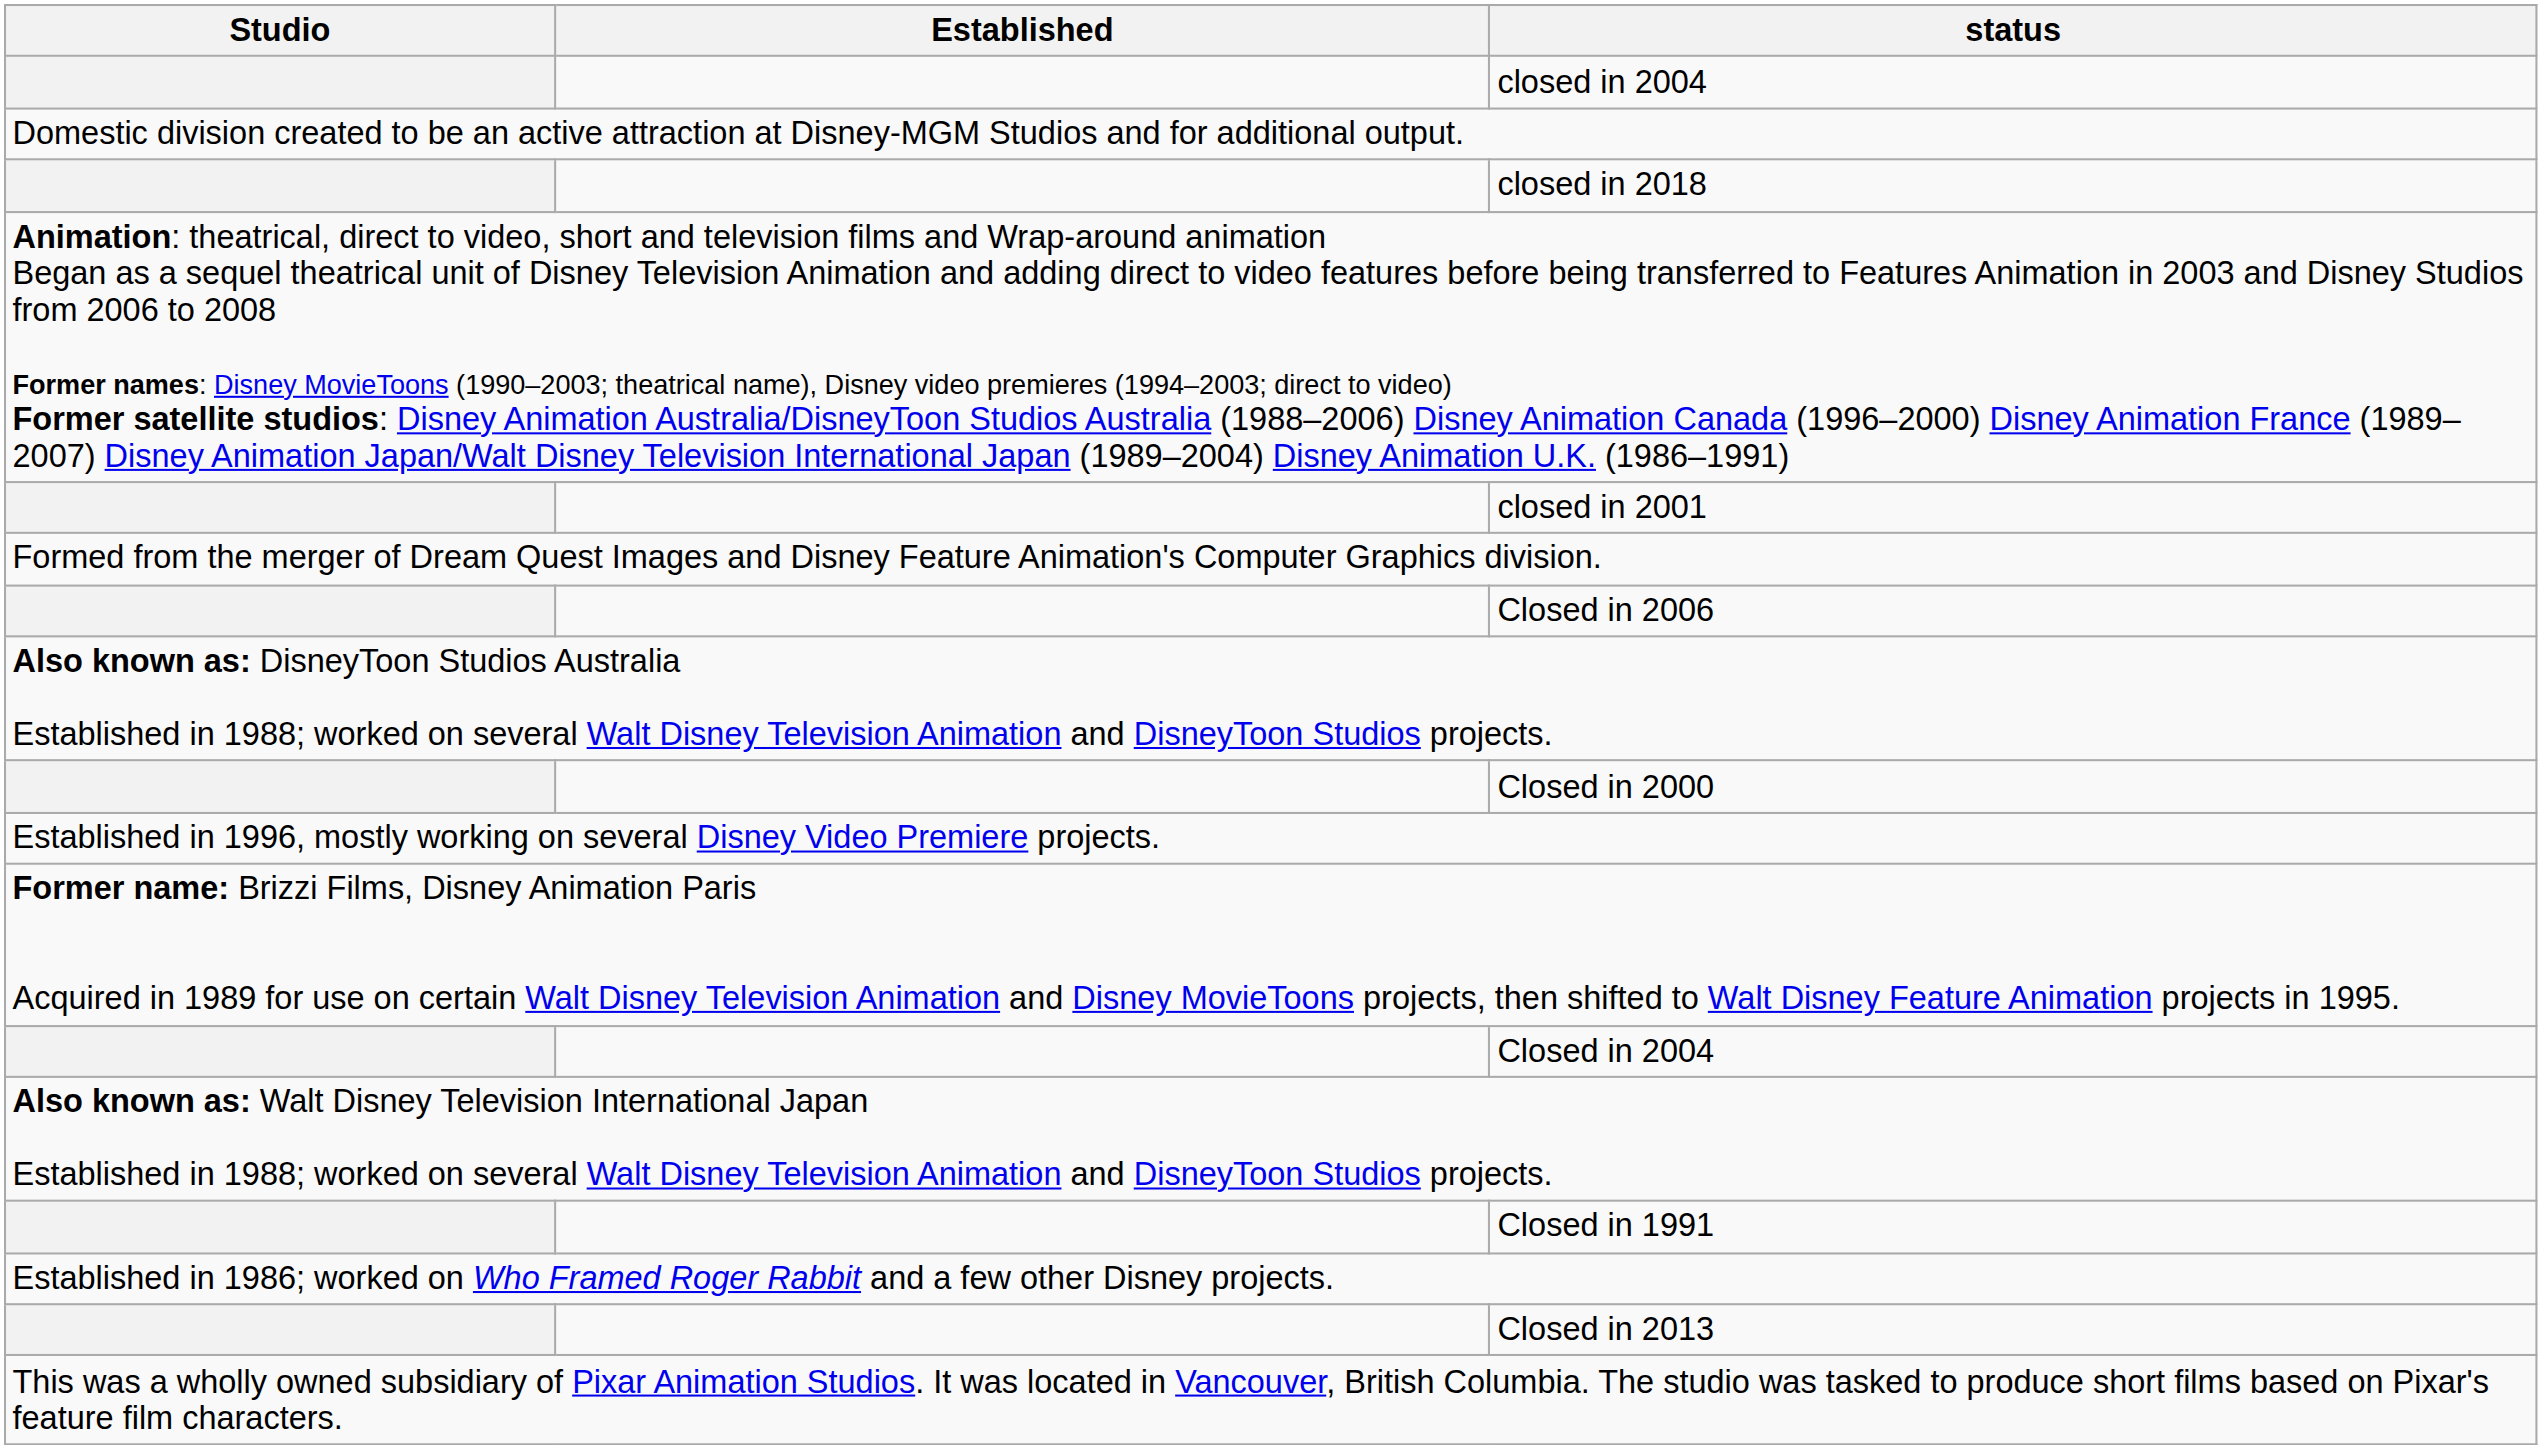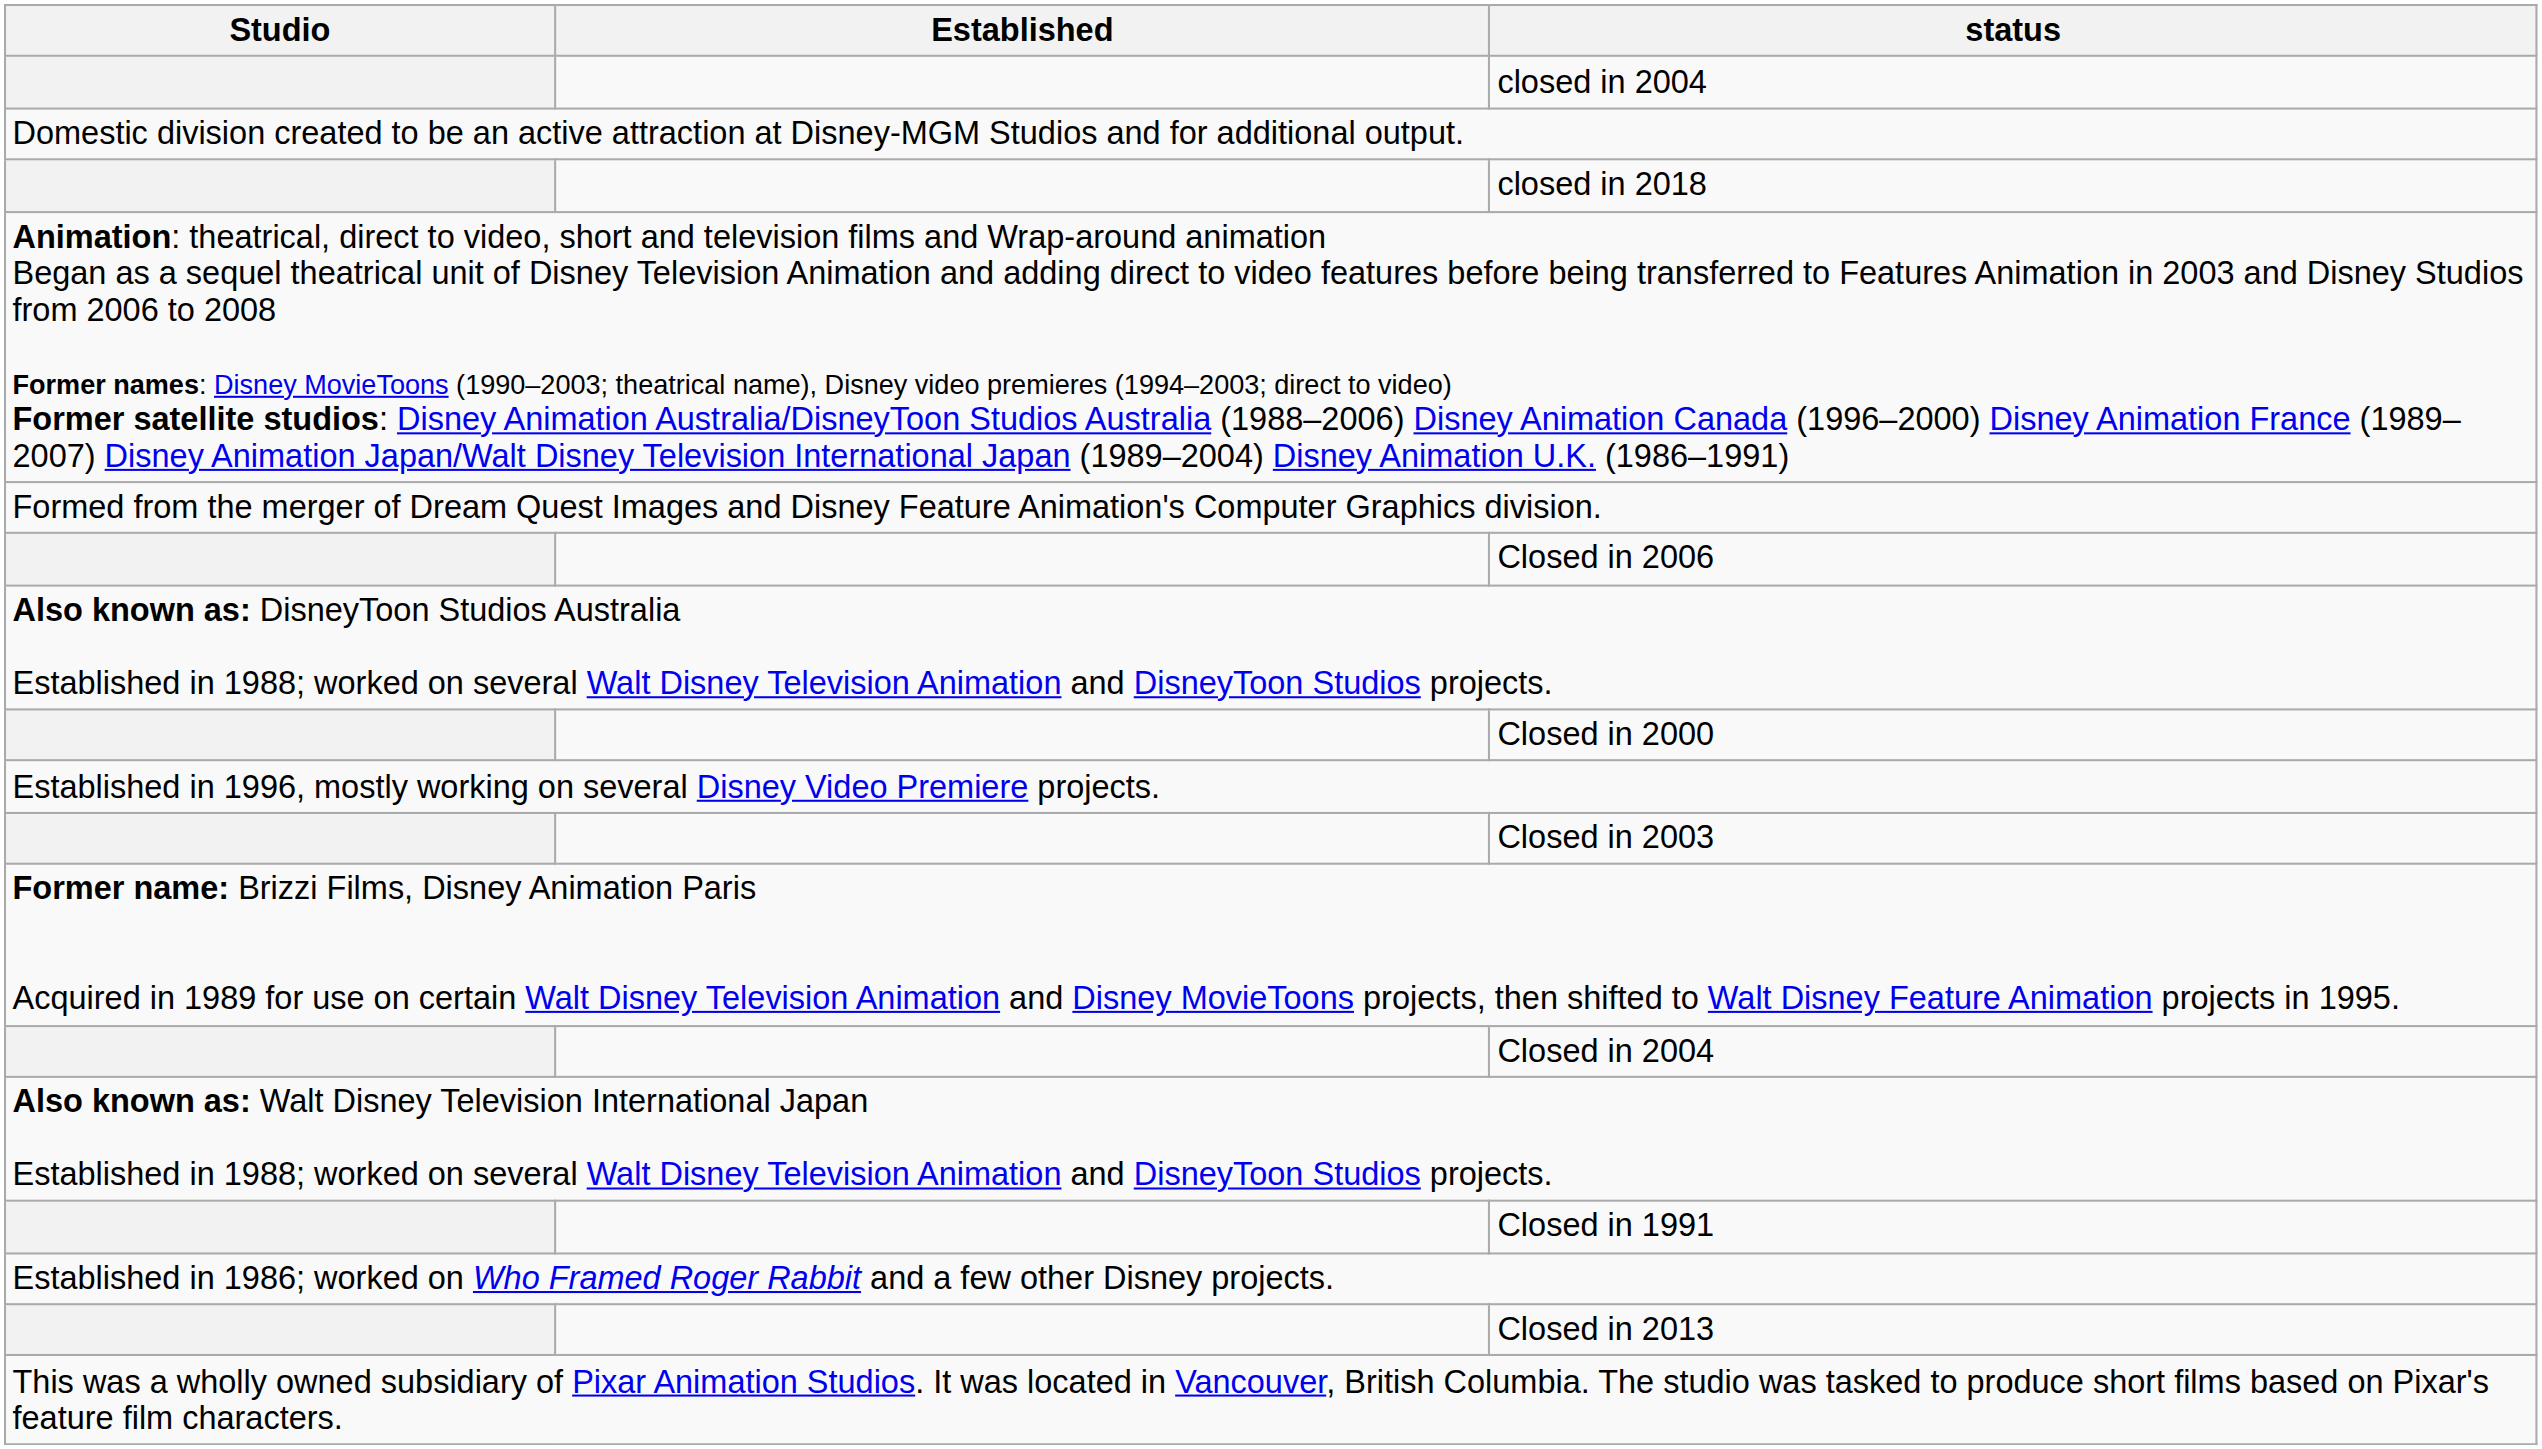- row: closed in 2001
+ row: Closed in 2003
